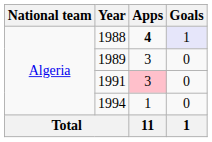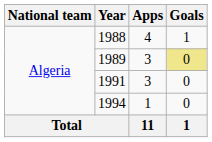1988 | Apps: bold -> normal
1988 | Goals: lavender background -> no background
1989 | Goals: no background -> khaki background
1991 | Apps: pink background -> no background
